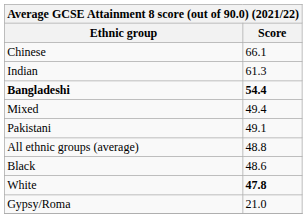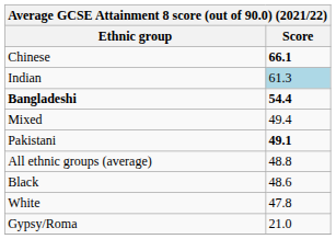Chinese | Score: normal -> bold
Indian | Score: no background -> lightblue background
Pakistani | Score: normal -> bold
White | Score: bold -> normal
